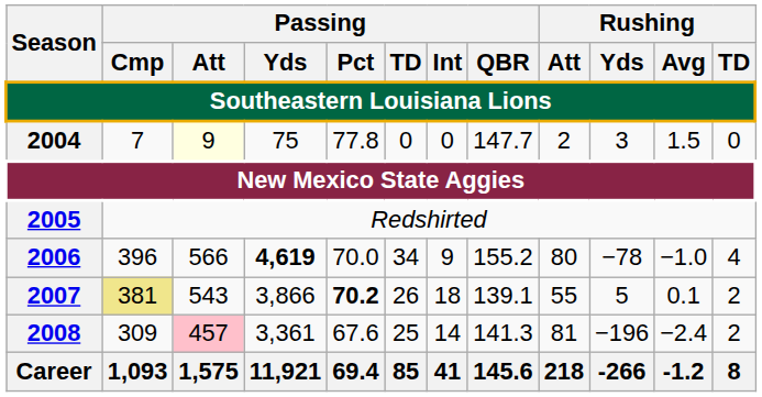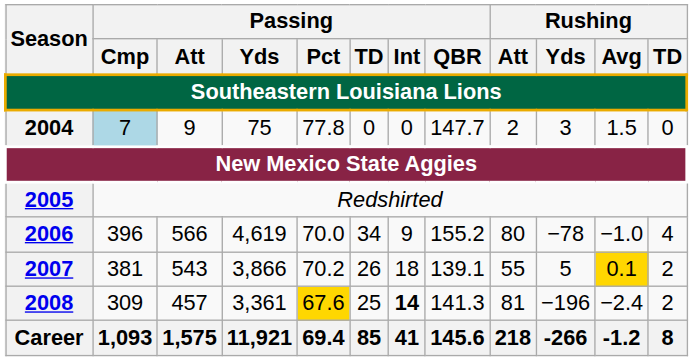2004 | Passing / Cmp: no background -> lightblue background
2004 | Passing / Att: lightyellow background -> no background
2006 | Passing / Yds: bold -> normal
2007 | Passing / Cmp: khaki background -> no background
2007 | Passing / Pct: bold -> normal
2007 | Rushing / Avg: no background -> gold background
2008 | Passing / Att: pink background -> no background
2008 | Passing / Pct: no background -> gold background
2008 | Passing / Int: normal -> bold
